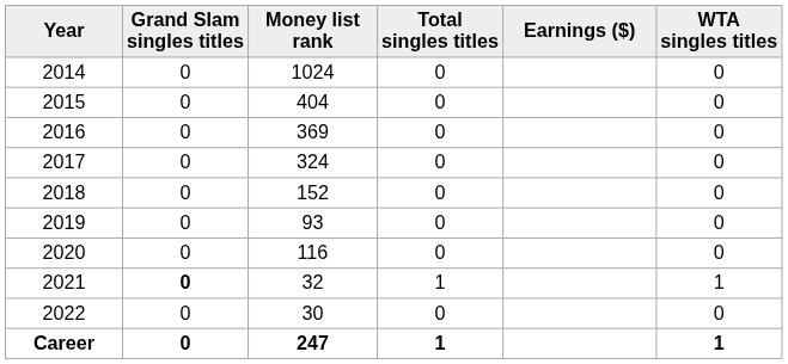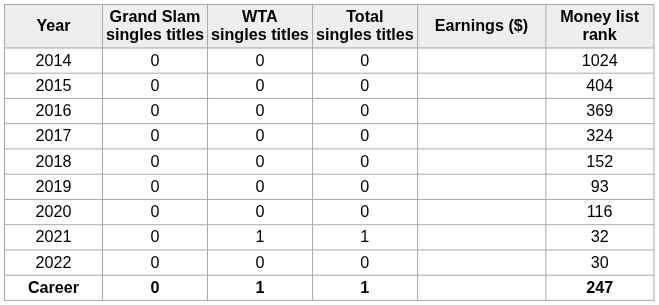columns swapped: WTA singles titles <-> Money list rank
2021 | Grand Slam singles titles: bold -> normal
